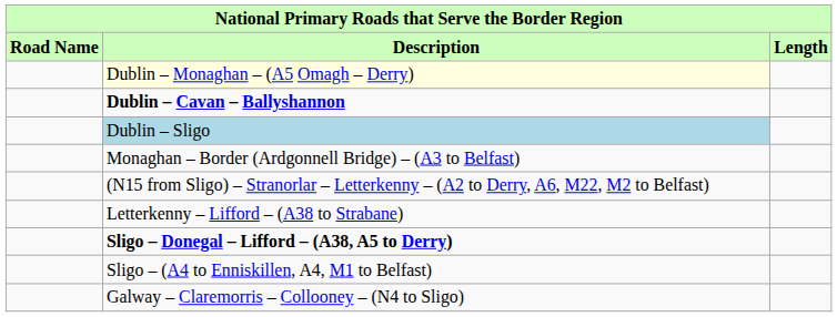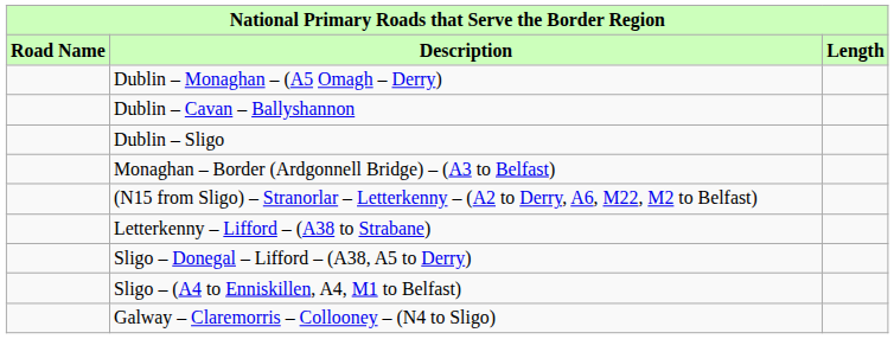Dublin – Monaghan – (A5 Omagh – Derry) | Description: lightyellow background -> no background
Dublin – Cavan – Ballyshannon | Description: bold -> normal
Dublin – Sligo | Description: lightblue background -> no background
Sligo – Donegal – Lifford – (A38, A5 to Derry) | Description: bold -> normal
